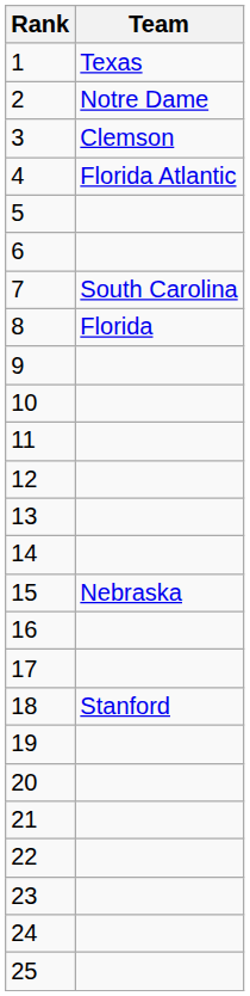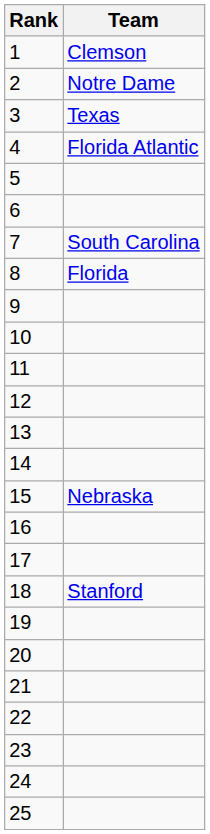1 | Team: Texas -> Clemson
3 | Team: Clemson -> Texas
